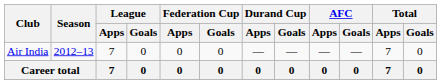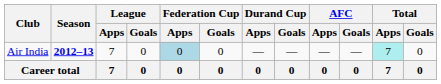Air India | Season: normal -> bold
Air India | Federation Cup / Apps: no background -> lightblue background
Air India | Total / Apps: no background -> paleturquoise background
